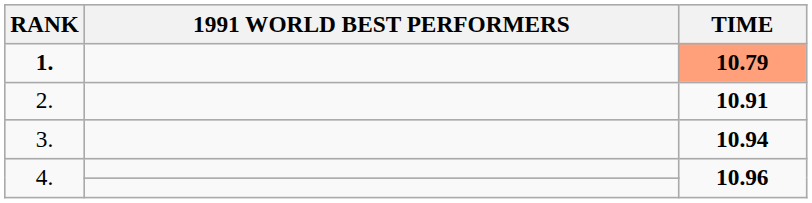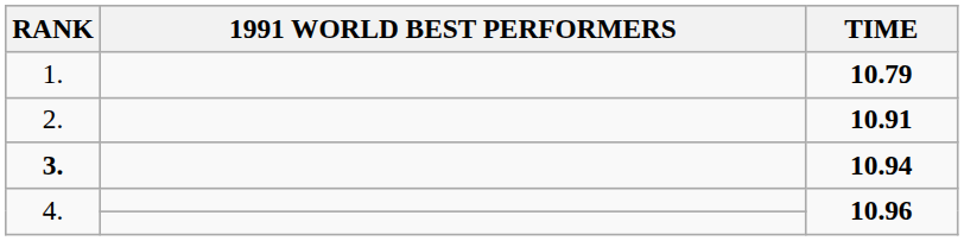1. | RANK: bold -> normal
1. | TIME: lightsalmon background -> no background
3. | RANK: normal -> bold
